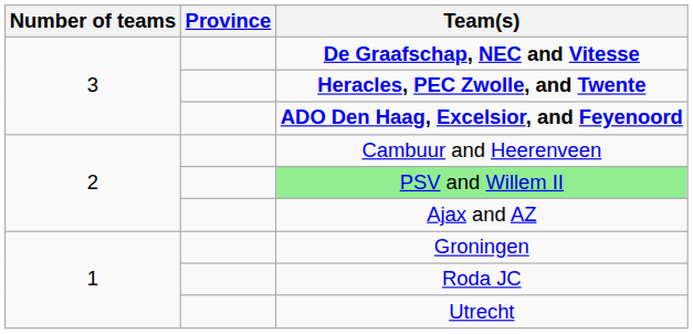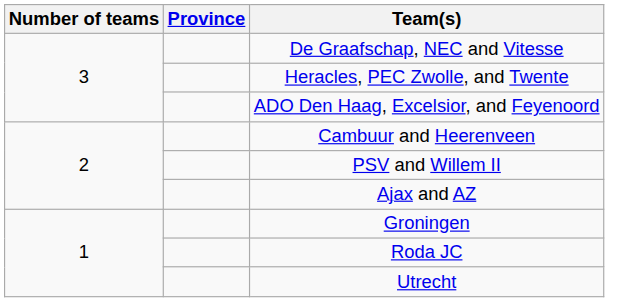De Graafschap, NEC and Vitesse | Team(s): bold -> normal
Heracles, PEC Zwolle, and Twente | Team(s): bold -> normal
ADO Den Haag, Excelsior, and Feyenoord | Team(s): bold -> normal
PSV and Willem II | Team(s): lightgreen background -> no background
